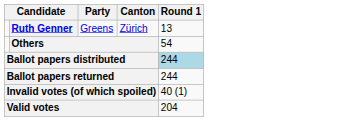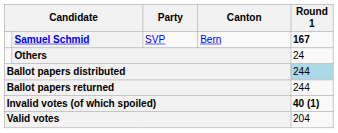+ row: Samuel Schmid | SVP | Bern | 167
- row: Ruth Genner | Greens | Zürich | 13
Others | Round 1: 54 -> 24
Invalid votes (of which spoiled) | Round 1: normal -> bold
